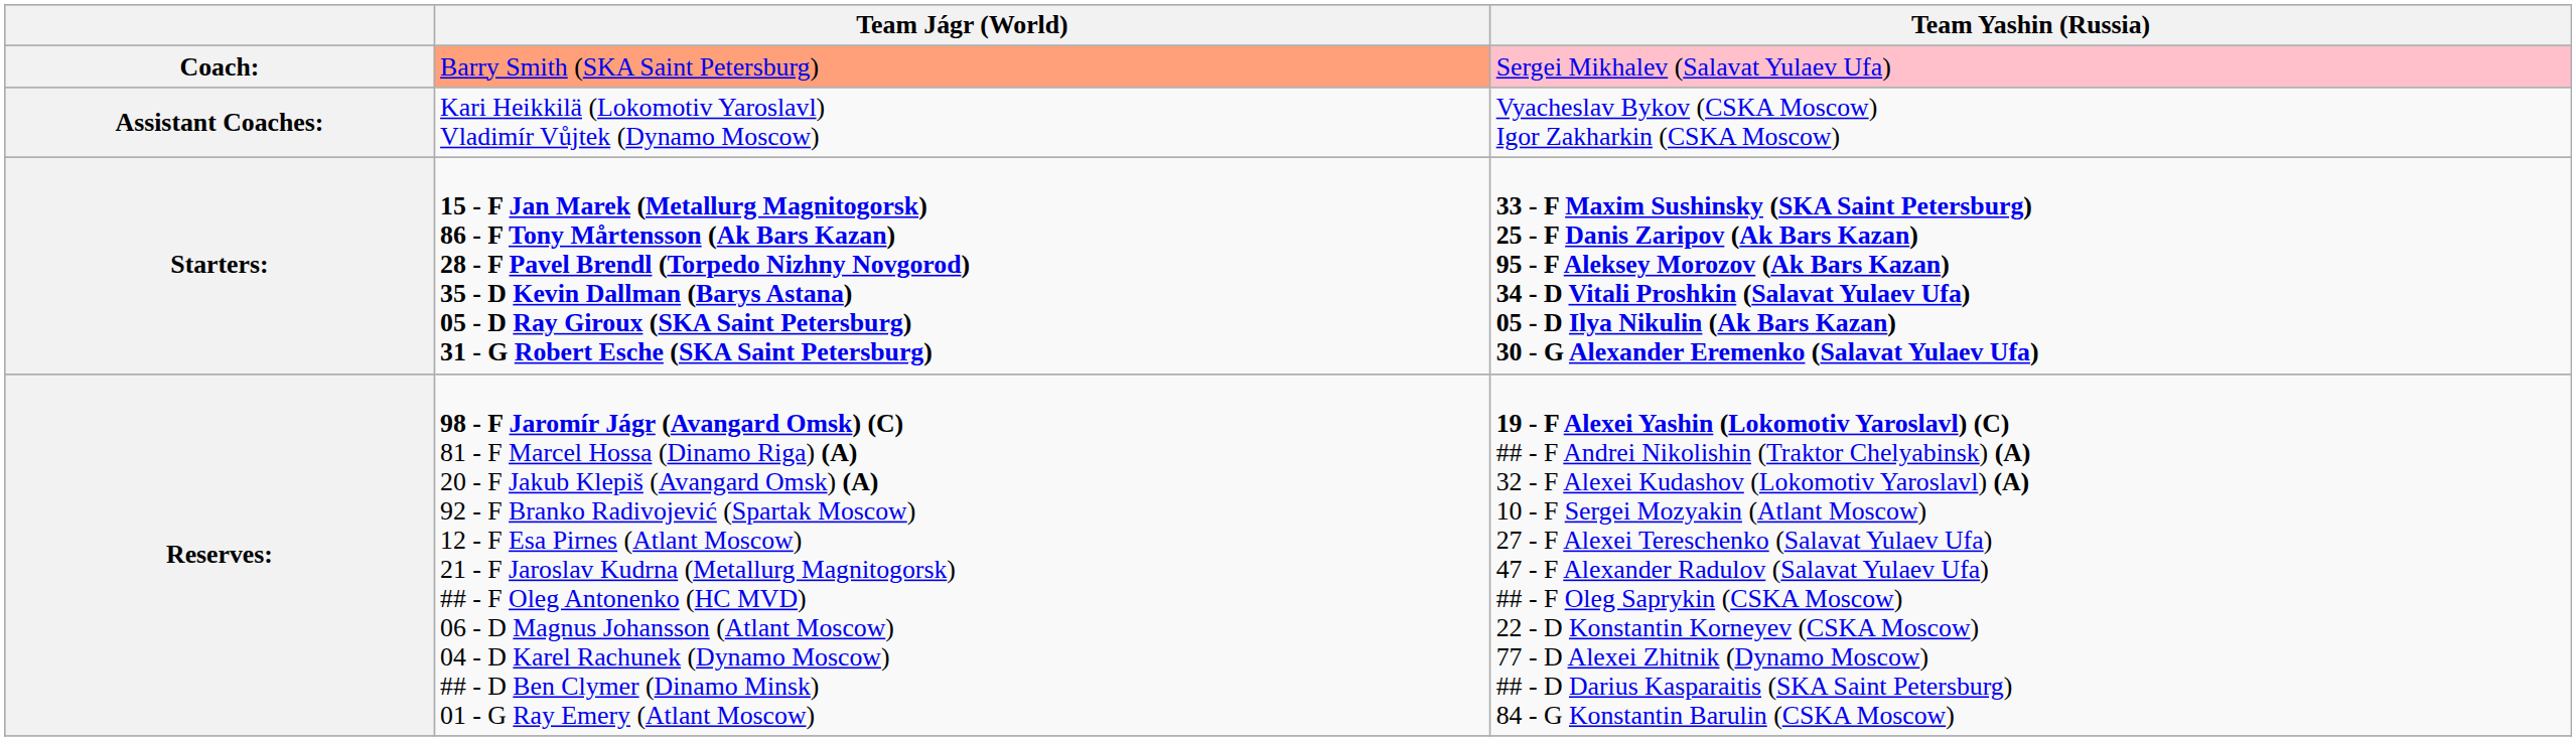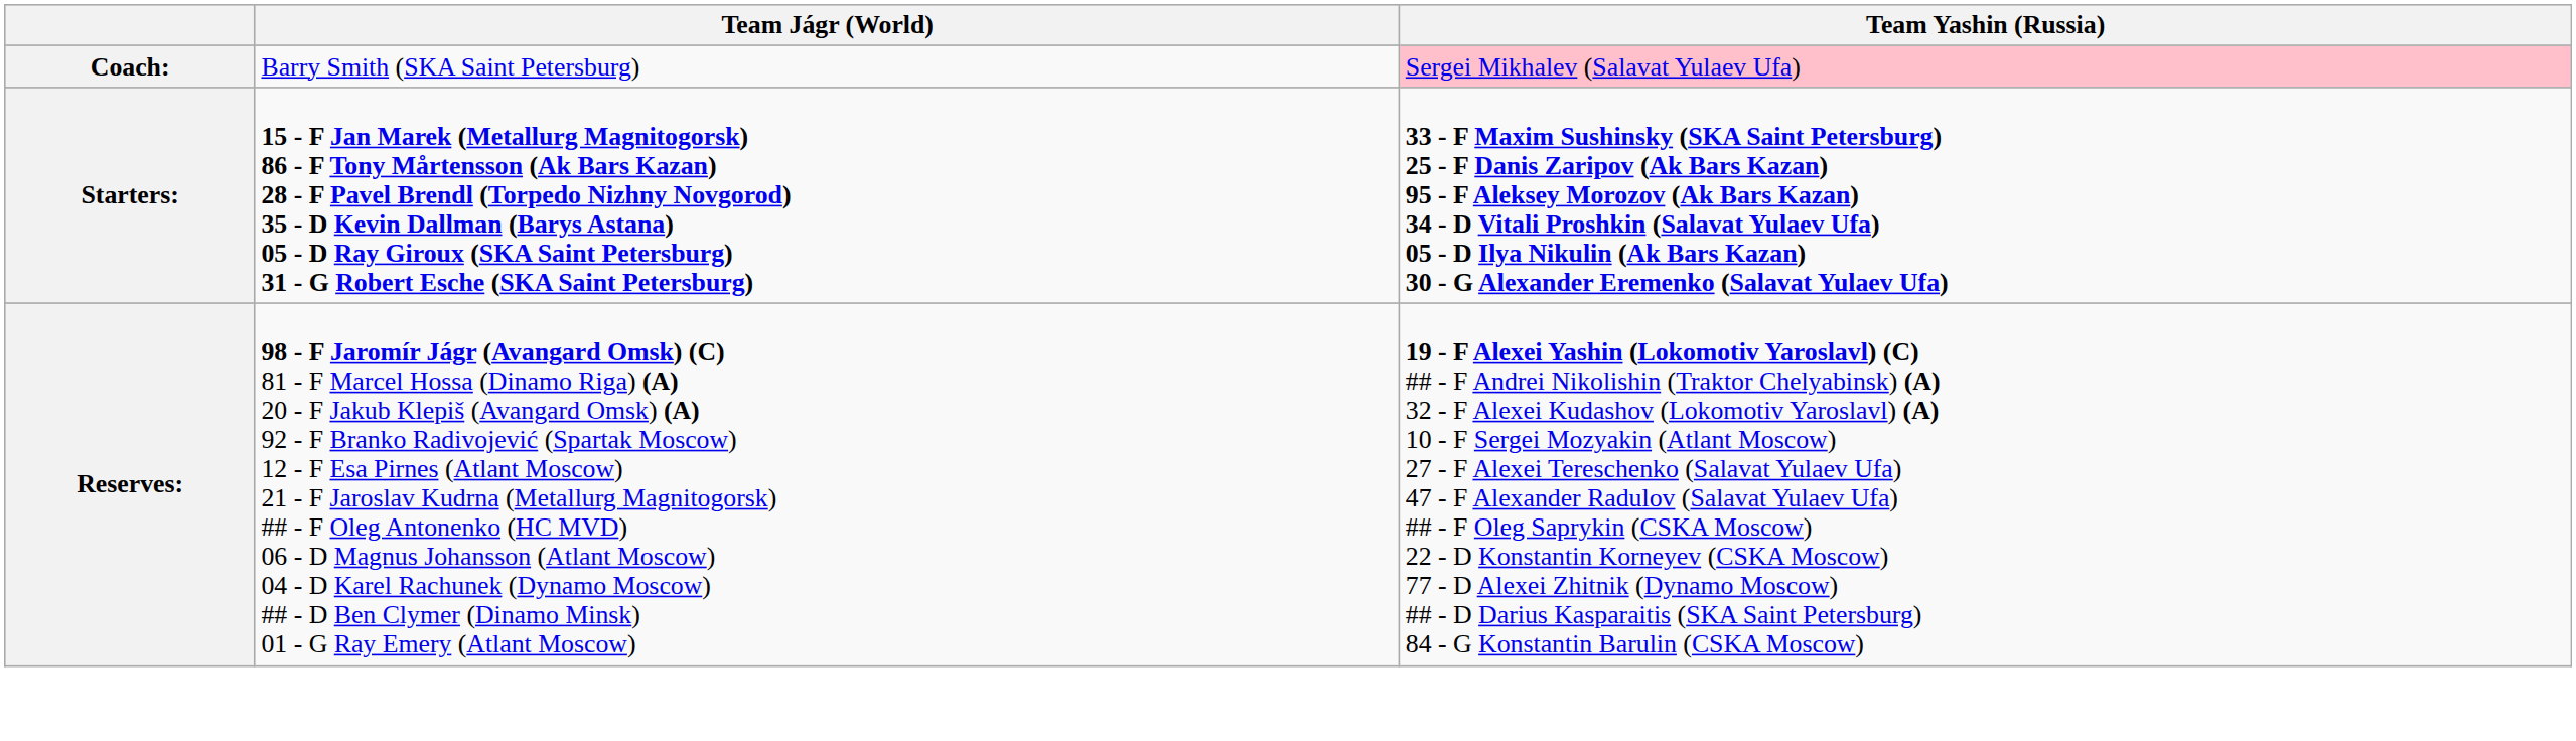Coach: | Team Jágr (World): lightsalmon background -> no background
- row: Assistant Coaches: | Kari Heikkilä (Lokomotiv Yaroslavl) Vladimír Vůjtek (Dynamo Moscow) | Vyacheslav Bykov (CSKA Moscow) Igor Zakharkin (CSKA Moscow)
